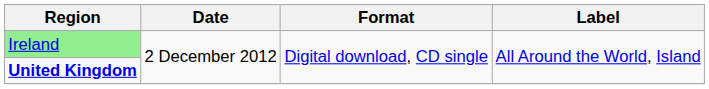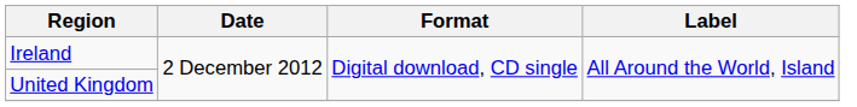Ireland | Region: lightgreen background -> no background
United Kingdom | Region: bold -> normal
